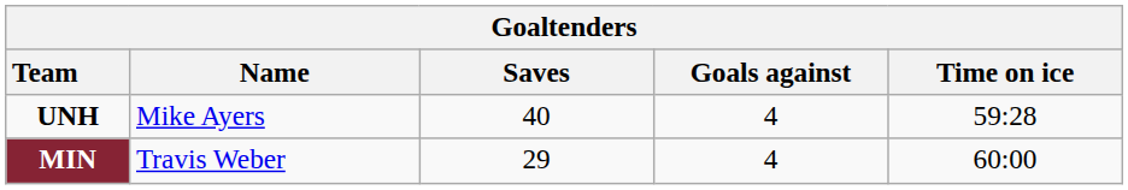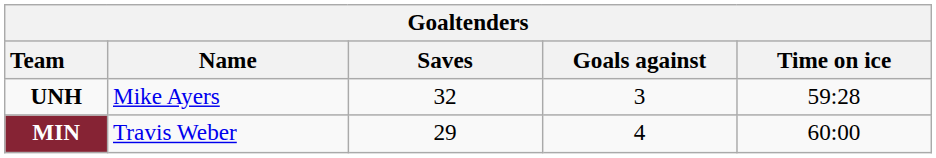UNH | Saves: 40 -> 32
UNH | Goals against: 4 -> 3
